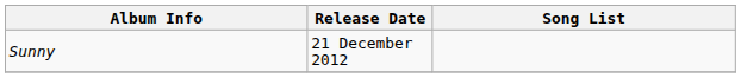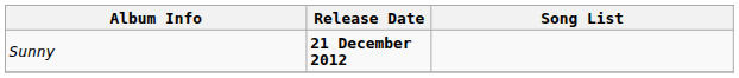Sunny | Release Date: normal -> bold
